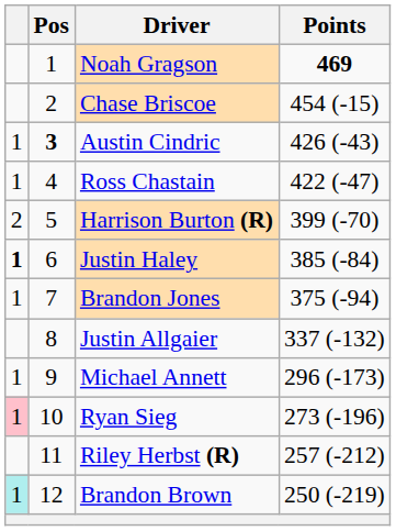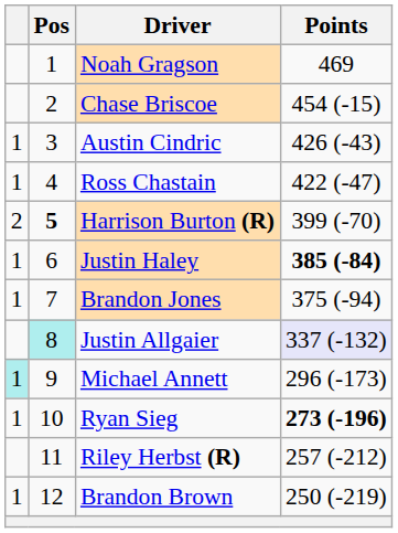Noah Gragson | Points: bold -> normal
Austin Cindric | Pos: bold -> normal
Harrison Burton (R) | Pos: normal -> bold
Justin Haley | column 1: bold -> normal
Justin Haley | Points: normal -> bold
Justin Allgaier | Pos: no background -> paleturquoise background
Justin Allgaier | Points: no background -> lavender background
Michael Annett | column 1: no background -> paleturquoise background
Ryan Sieg | column 1: pink background -> no background
Ryan Sieg | Points: normal -> bold
Brandon Brown | column 1: paleturquoise background -> no background
